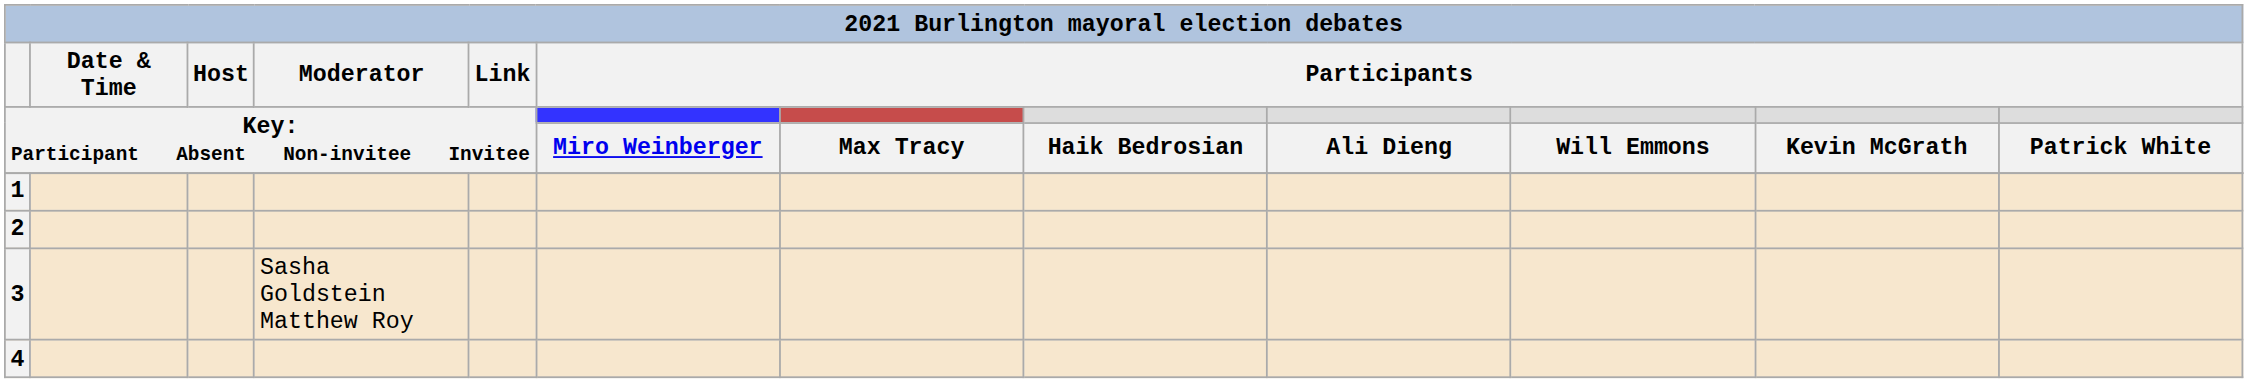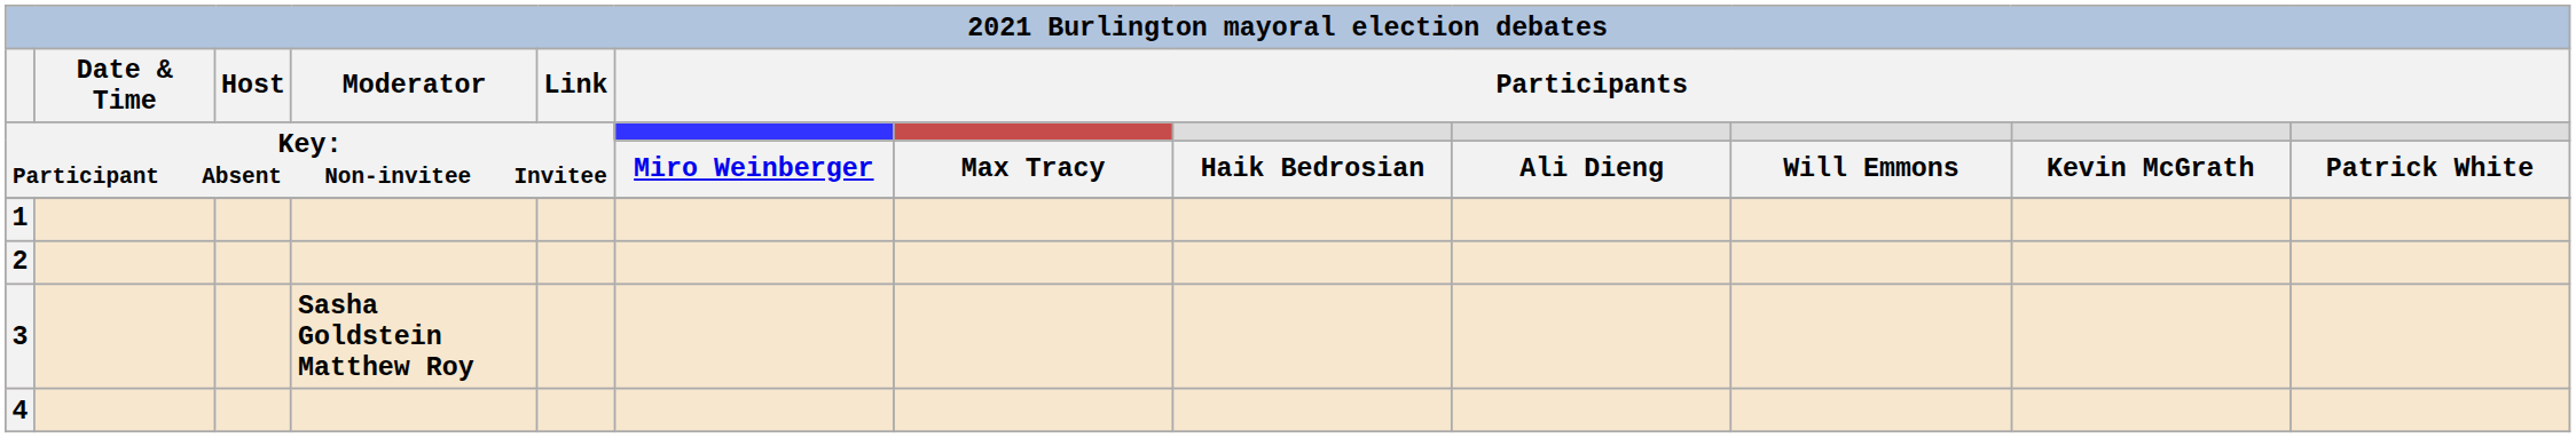3 | column 4: normal -> bold
